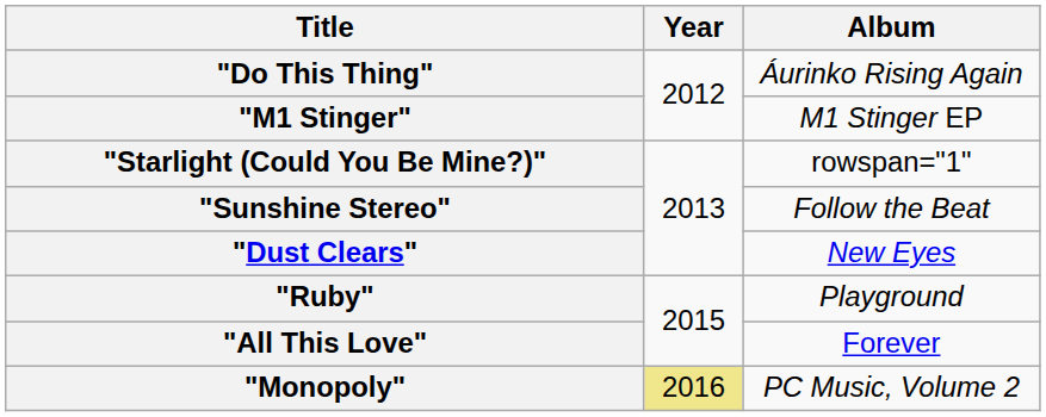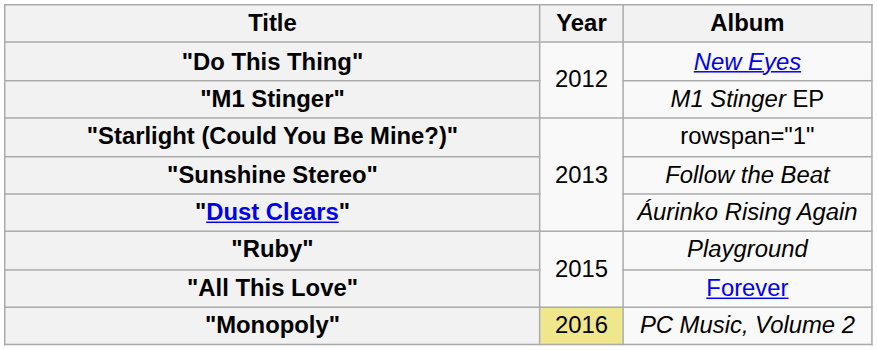"Do This Thing" | Album: Áurinko Rising Again -> New Eyes
"Dust Clears" | Album: New Eyes -> Áurinko Rising Again
